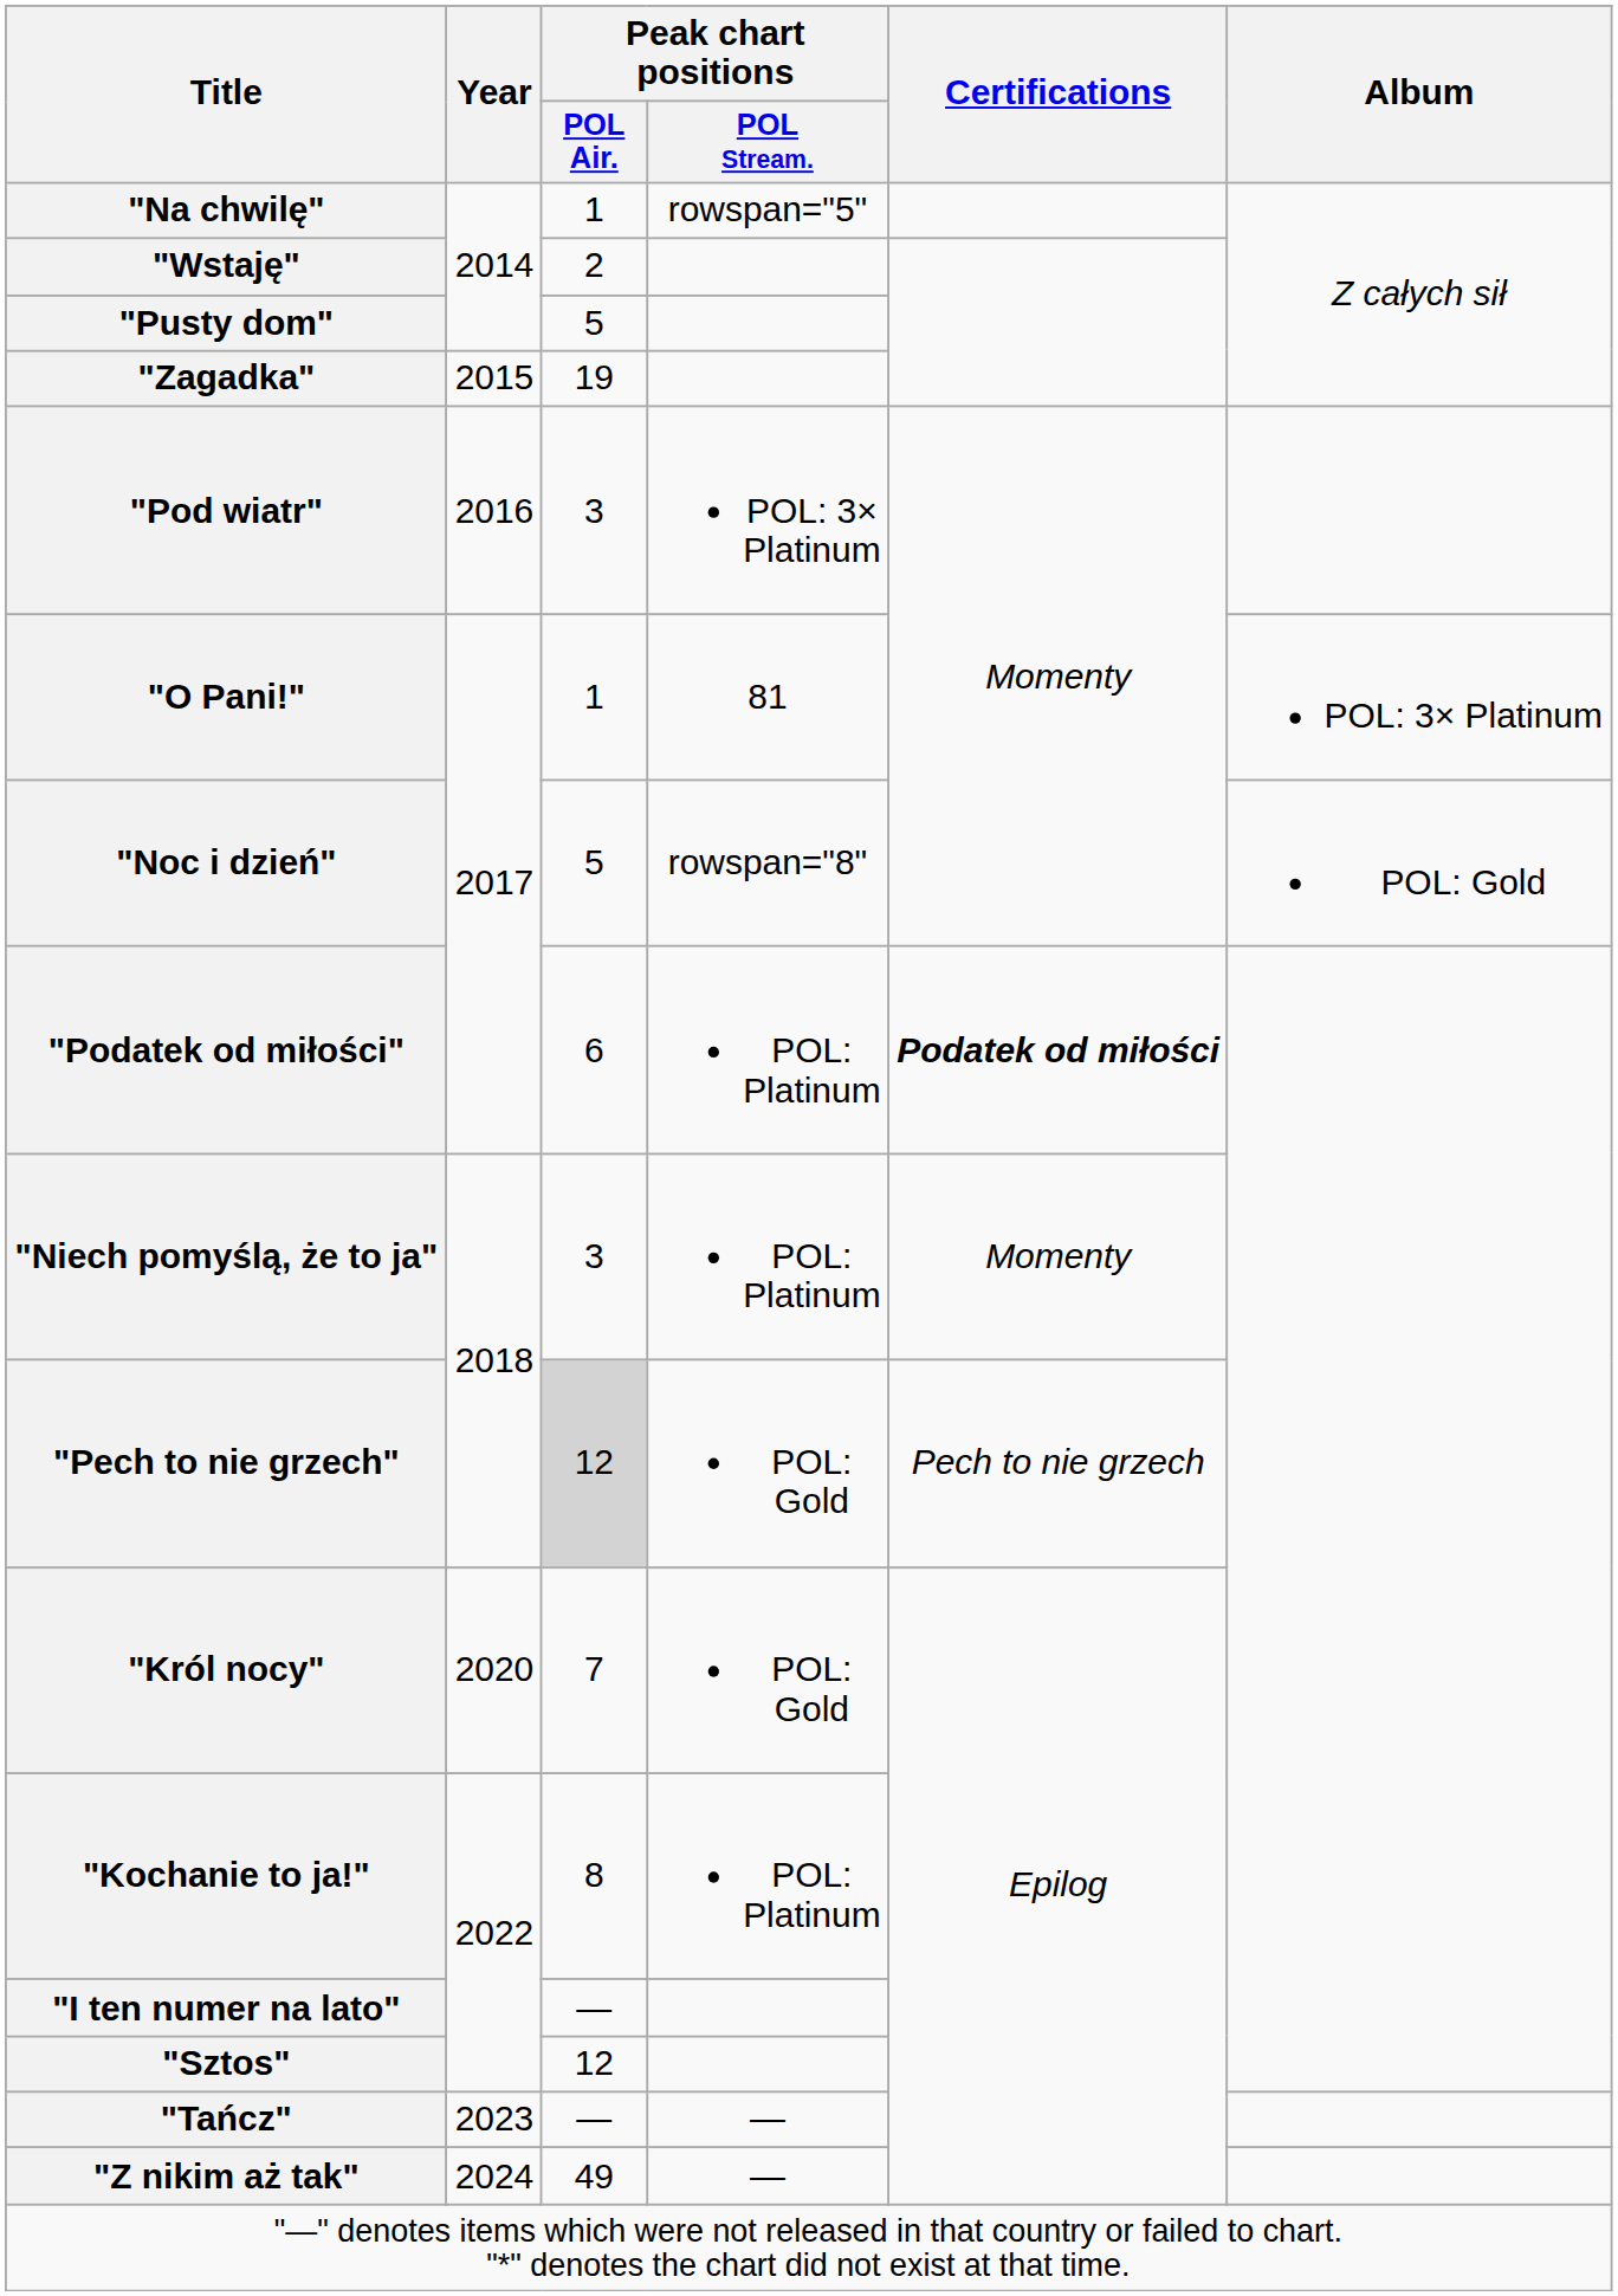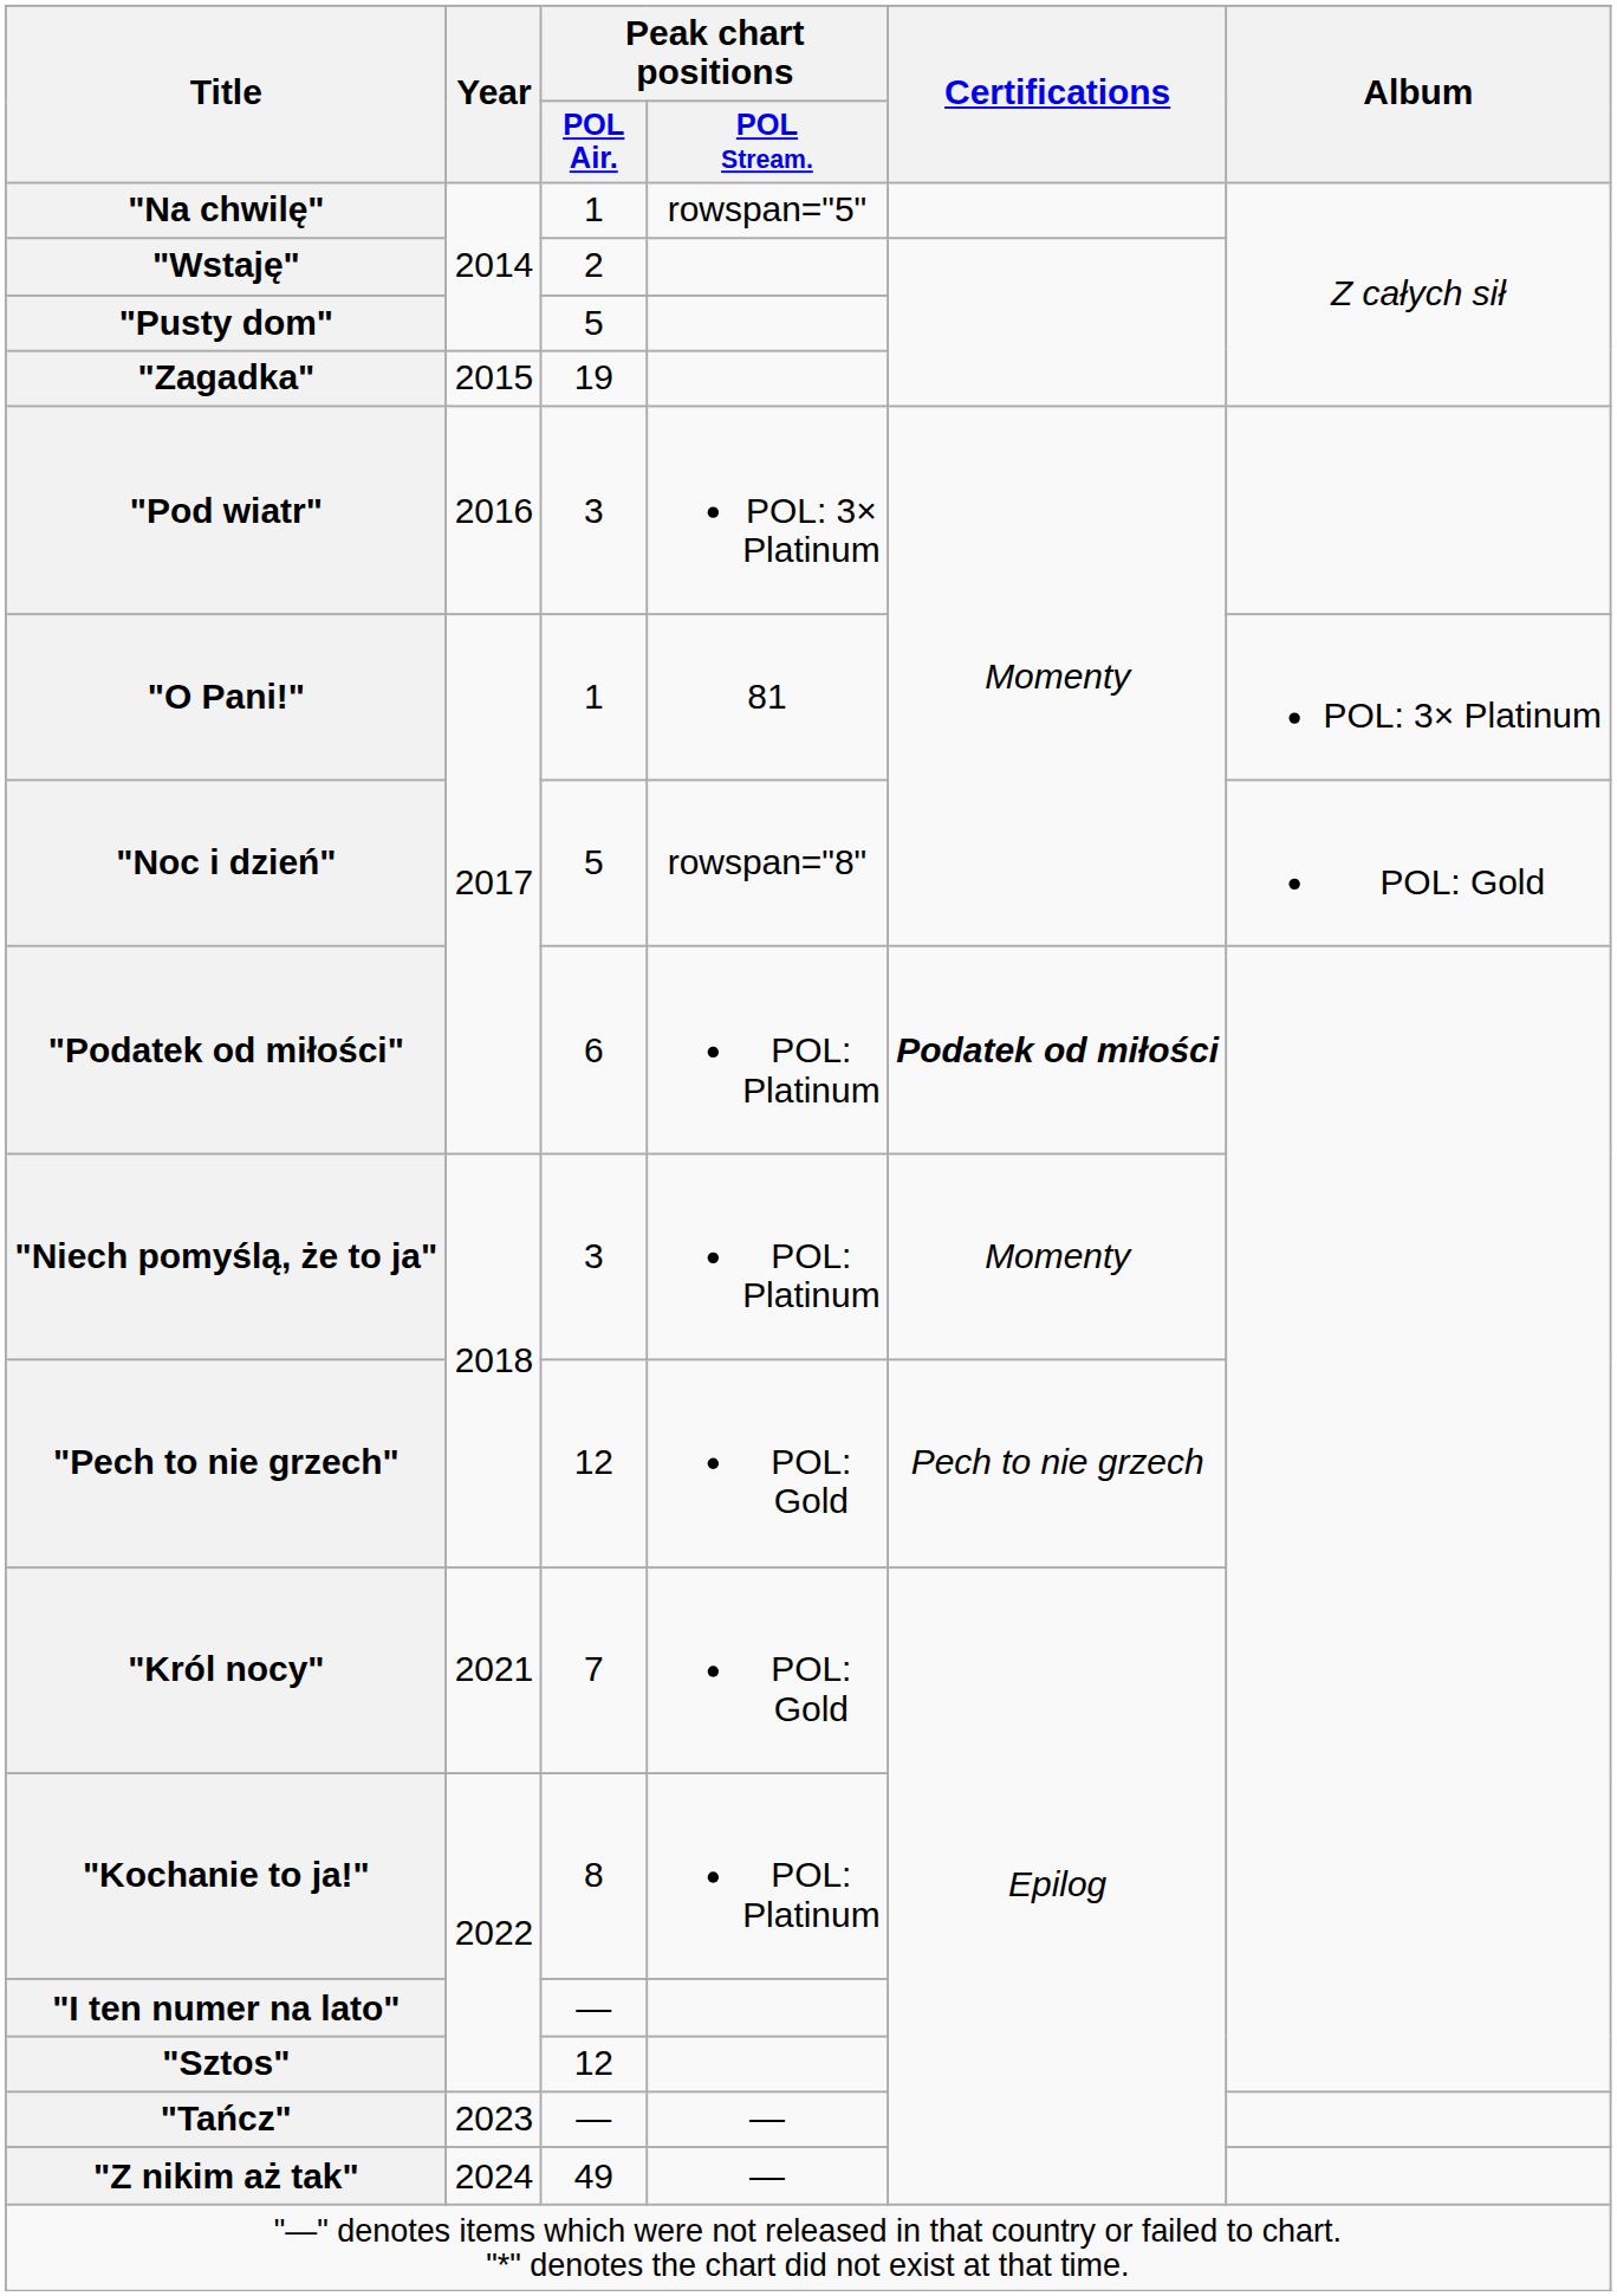"Pech to nie grzech" | Peak chart positions / POL Air.: lightgrey background -> no background
"Król nocy" | Year: 2020 -> 2021
